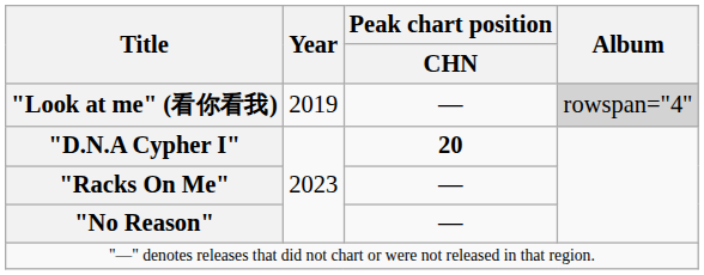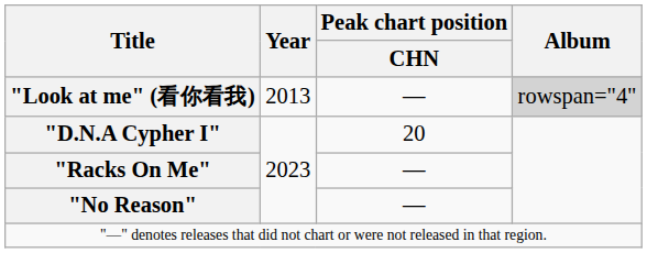"Look at me" (看你看我) | Year: 2019 -> 2013
"D.N.A Cypher I" | Peak chart position / CHN: bold -> normal
